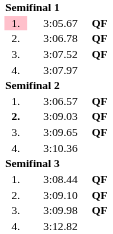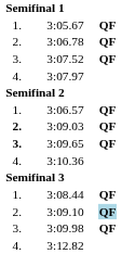3:05.67 | column 1: pink background -> no background
3:09.65 | column 1: normal -> bold
3:09.10 | column 3: no background -> lightblue background
